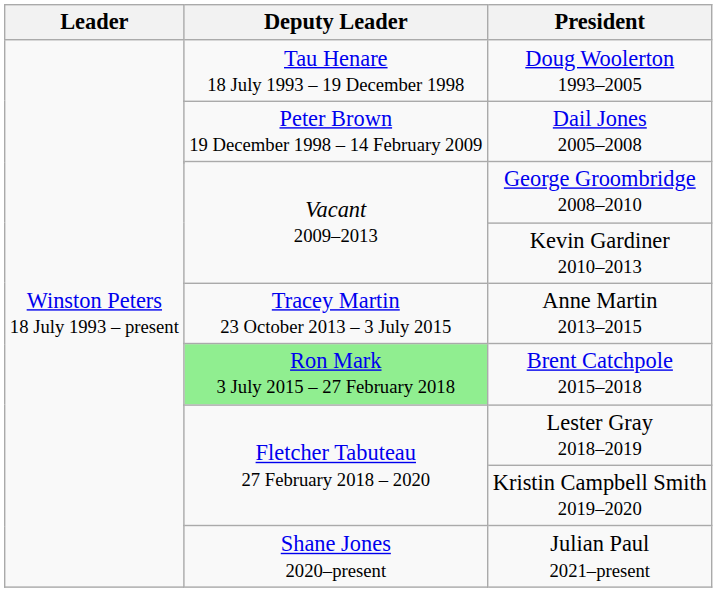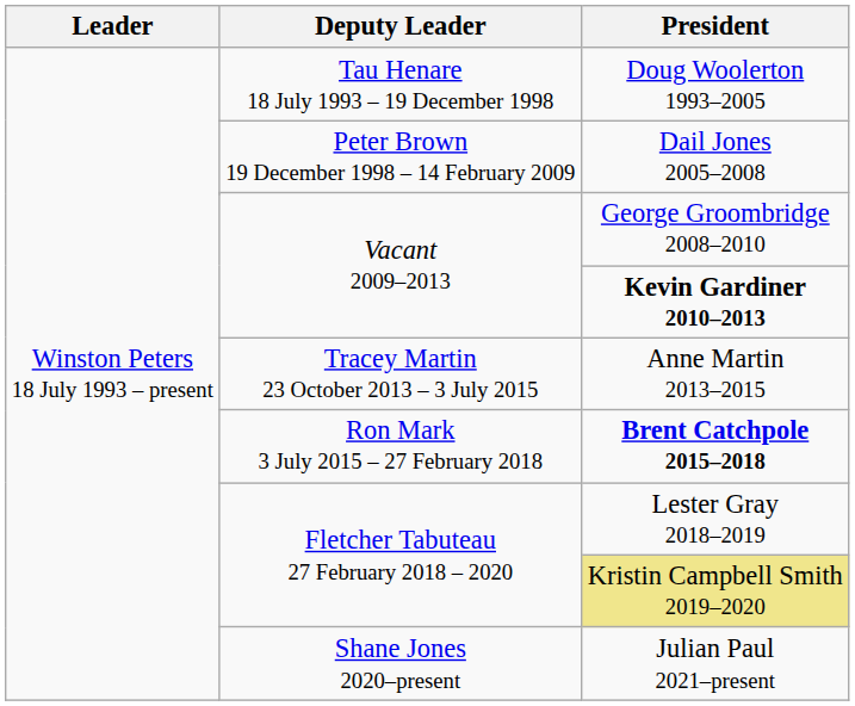Kevin Gardiner 2010–2013 | President: normal -> bold
Brent Catchpole 2015–2018 | Deputy Leader: lightgreen background -> no background
Brent Catchpole 2015–2018 | President: normal -> bold
Kristin Campbell Smith 2019–2020 | President: no background -> khaki background
